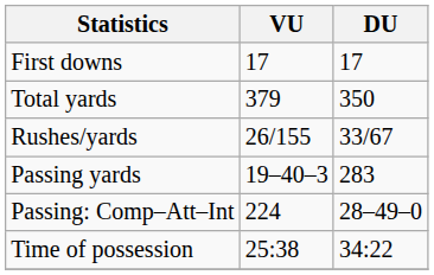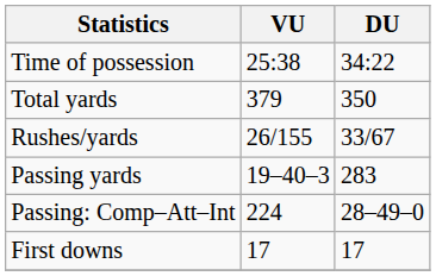rows swapped: First downs <-> Time of possession
